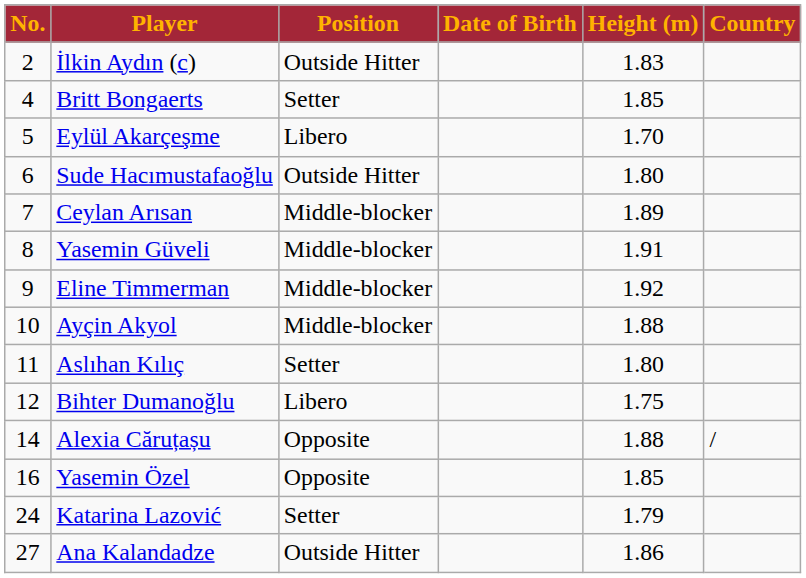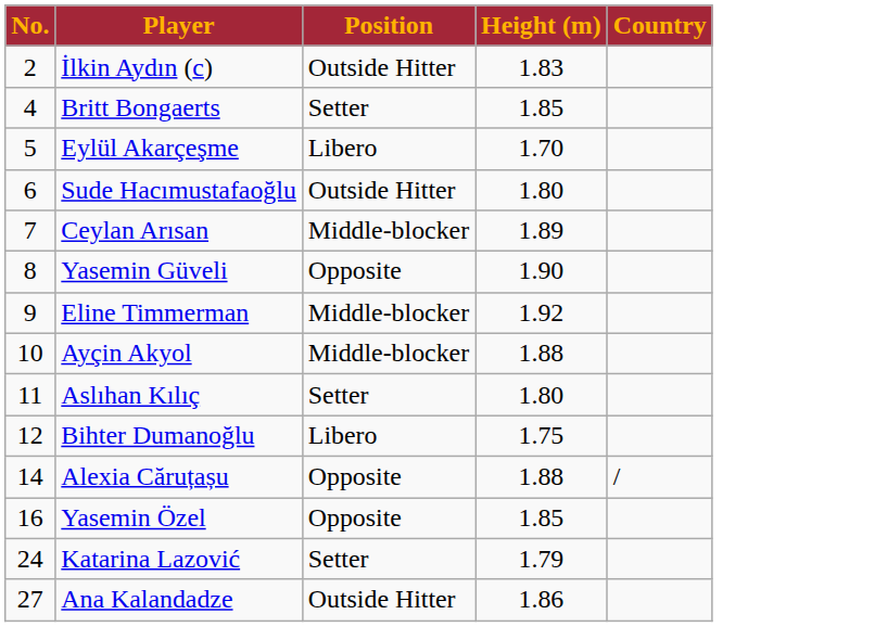- column: Date of Birth
Yasemin Güveli | Position: Middle-blocker -> Opposite
Yasemin Güveli | Height (m): 1.91 -> 1.90
